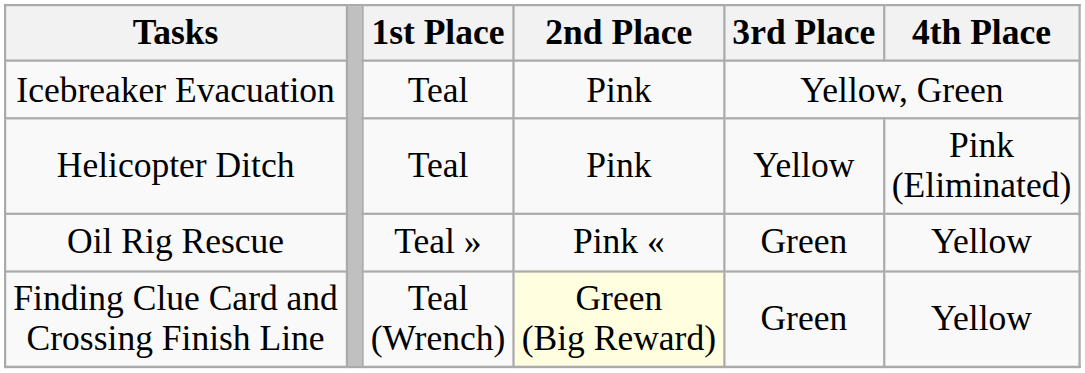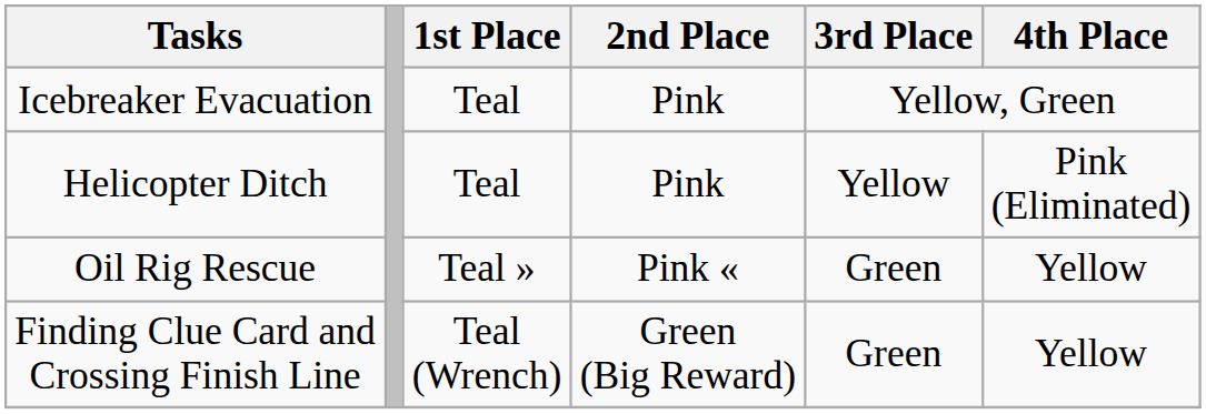Finding Clue Card and Crossing Finish Line | 2nd Place: lightyellow background -> no background
